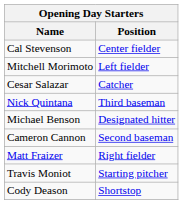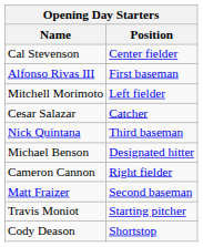+ row: Alfonso Rivas III | First baseman
Cameron Cannon | Position: Second baseman -> Right fielder
Matt Fraizer | Position: Right fielder -> Second baseman
